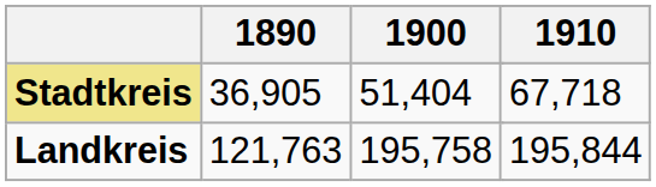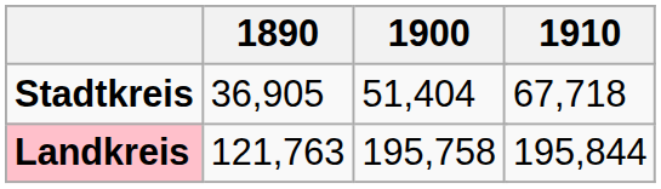Stadtkreis | column 1: khaki background -> no background
Landkreis | column 1: no background -> pink background
